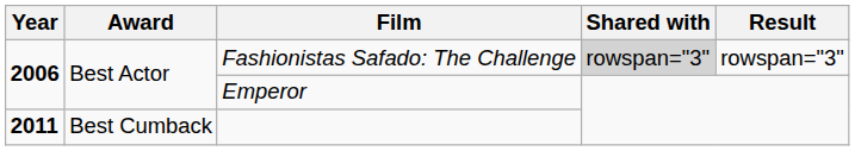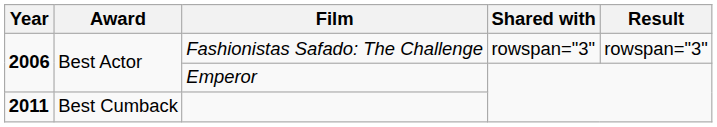Fashionistas Safado: The Challenge | Shared with: lightgrey background -> no background
